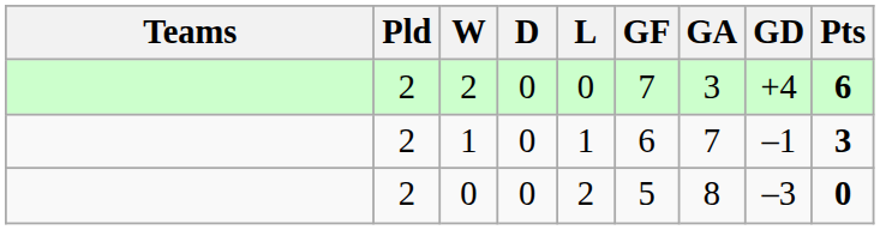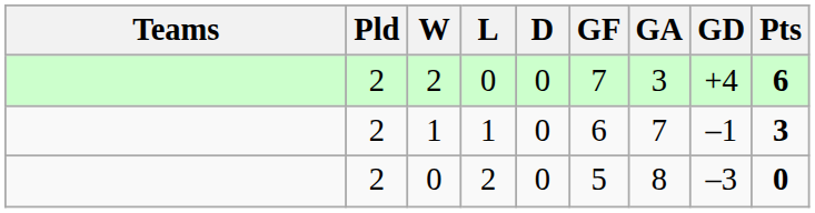columns swapped: D <-> L
